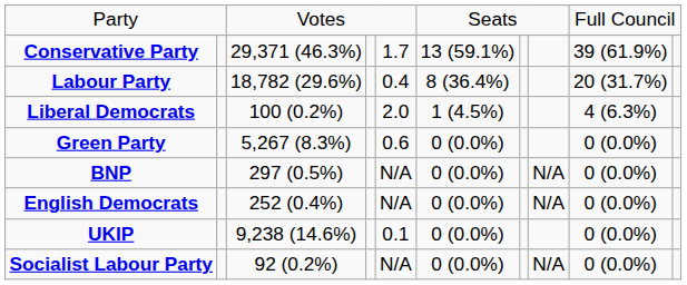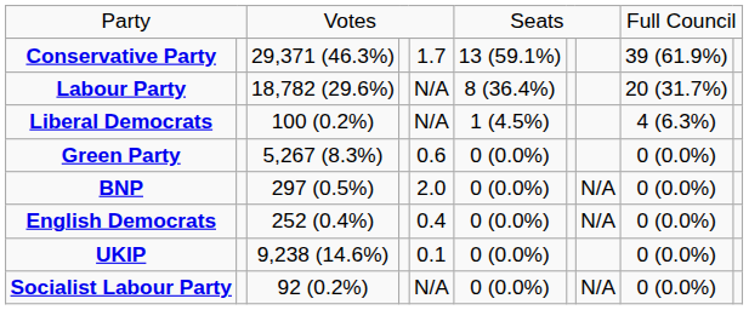Labour Party | column 5: 0.4 -> N/A
Liberal Democrats | column 5: 2.0 -> N/A
BNP | column 5: N/A -> 2.0
English Democrats | column 5: N/A -> 0.4
